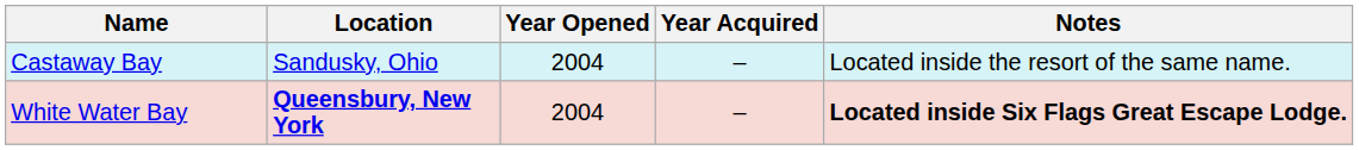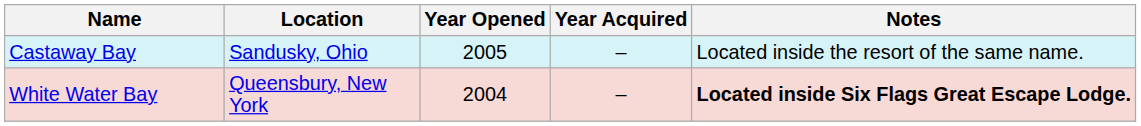Castaway Bay | Year Opened: 2004 -> 2005
White Water Bay | Location: bold -> normal
